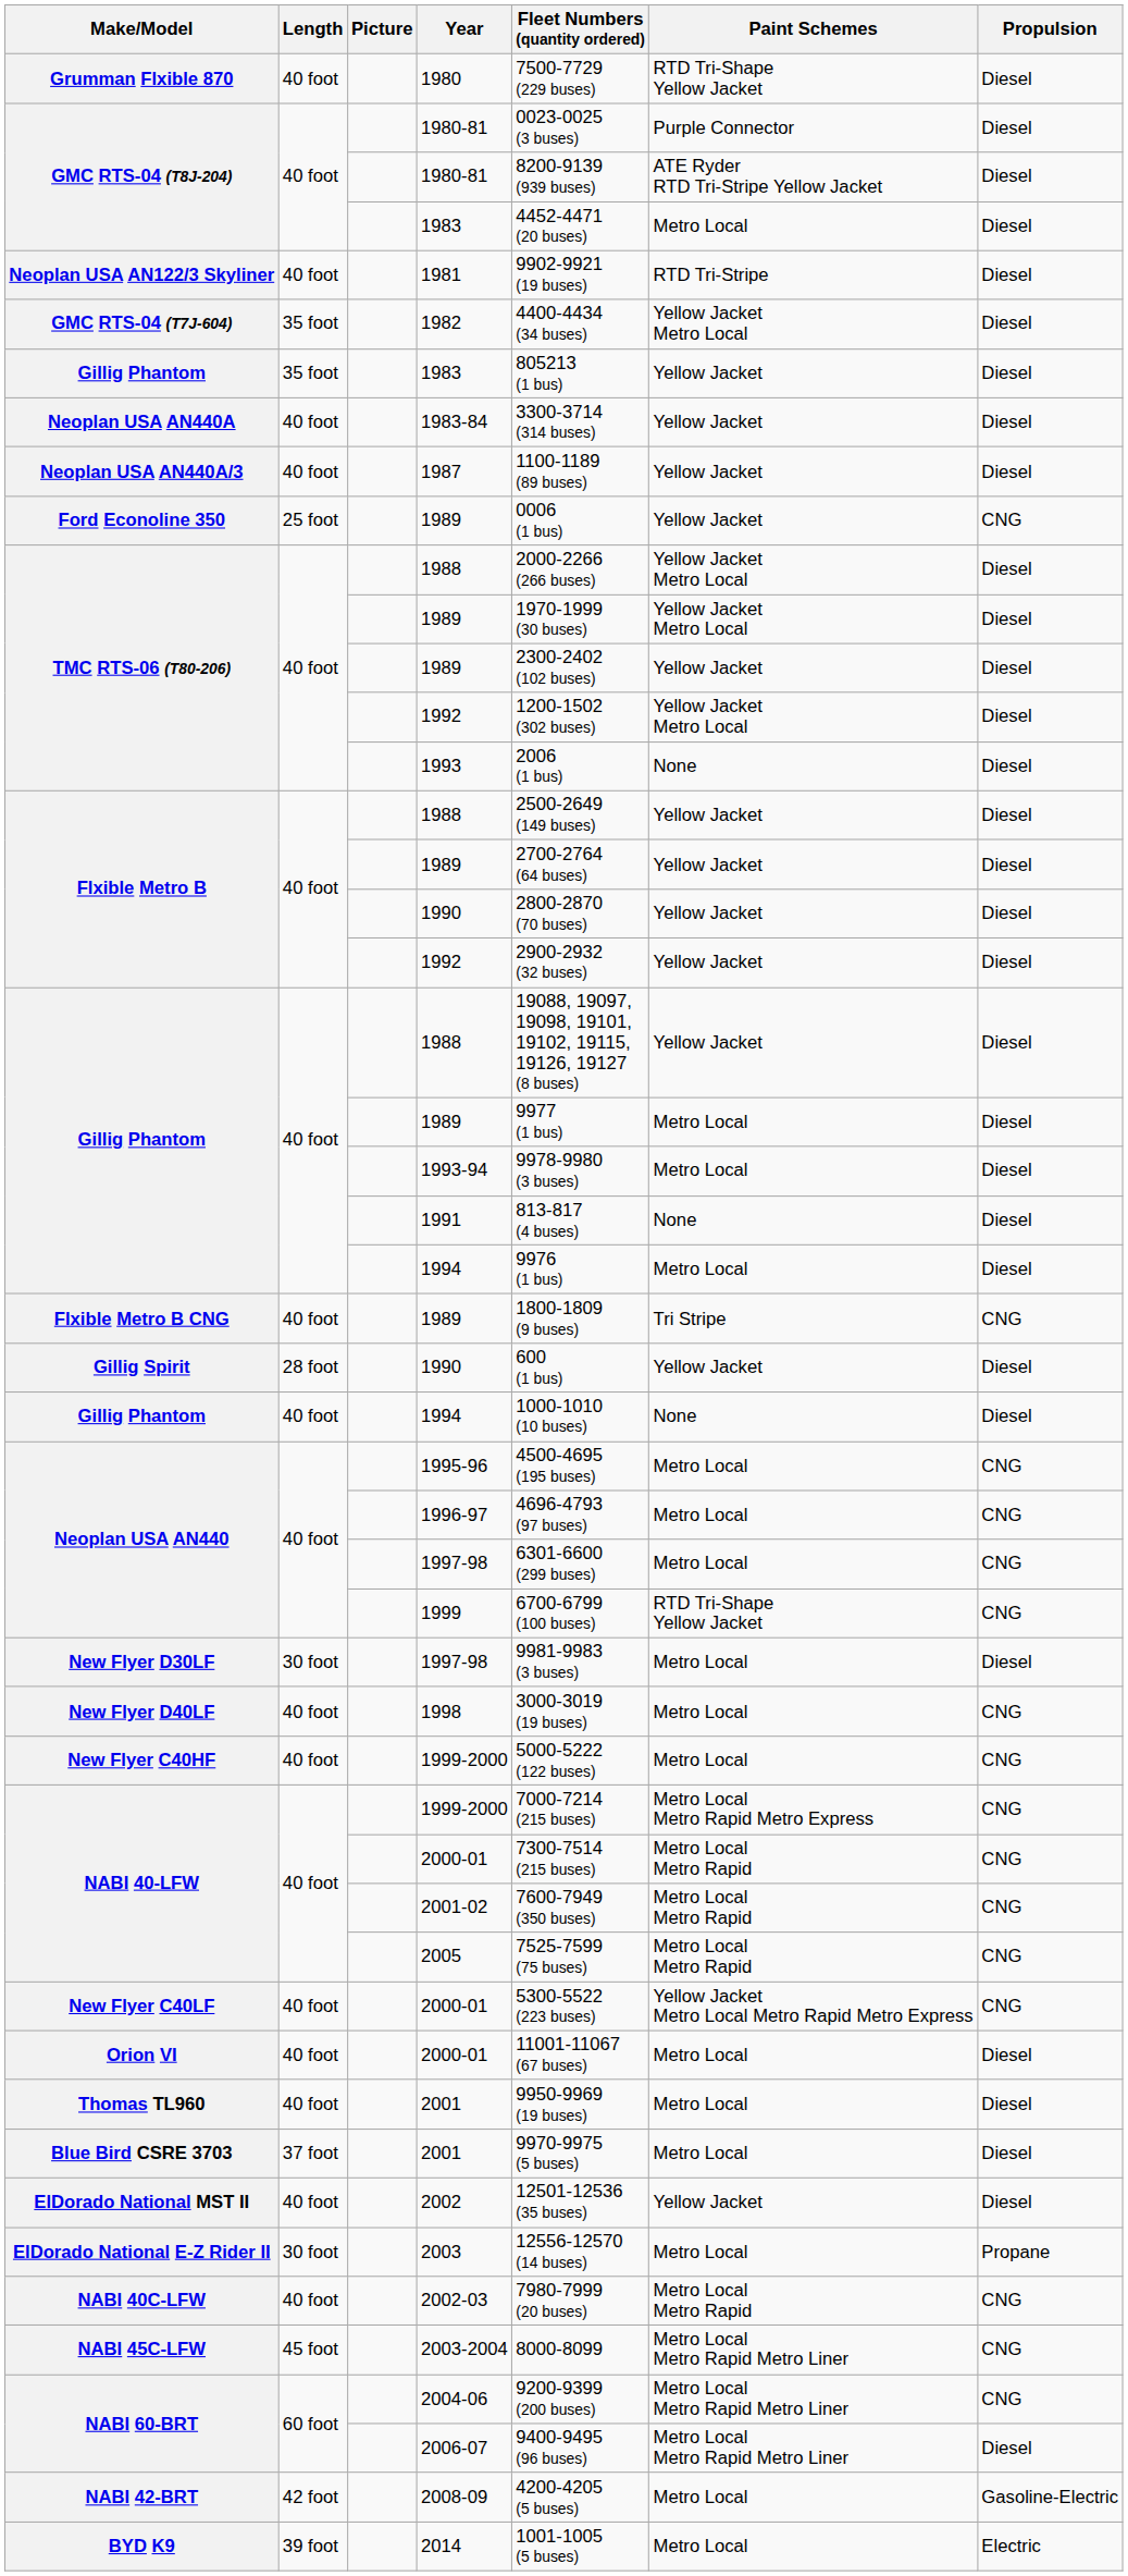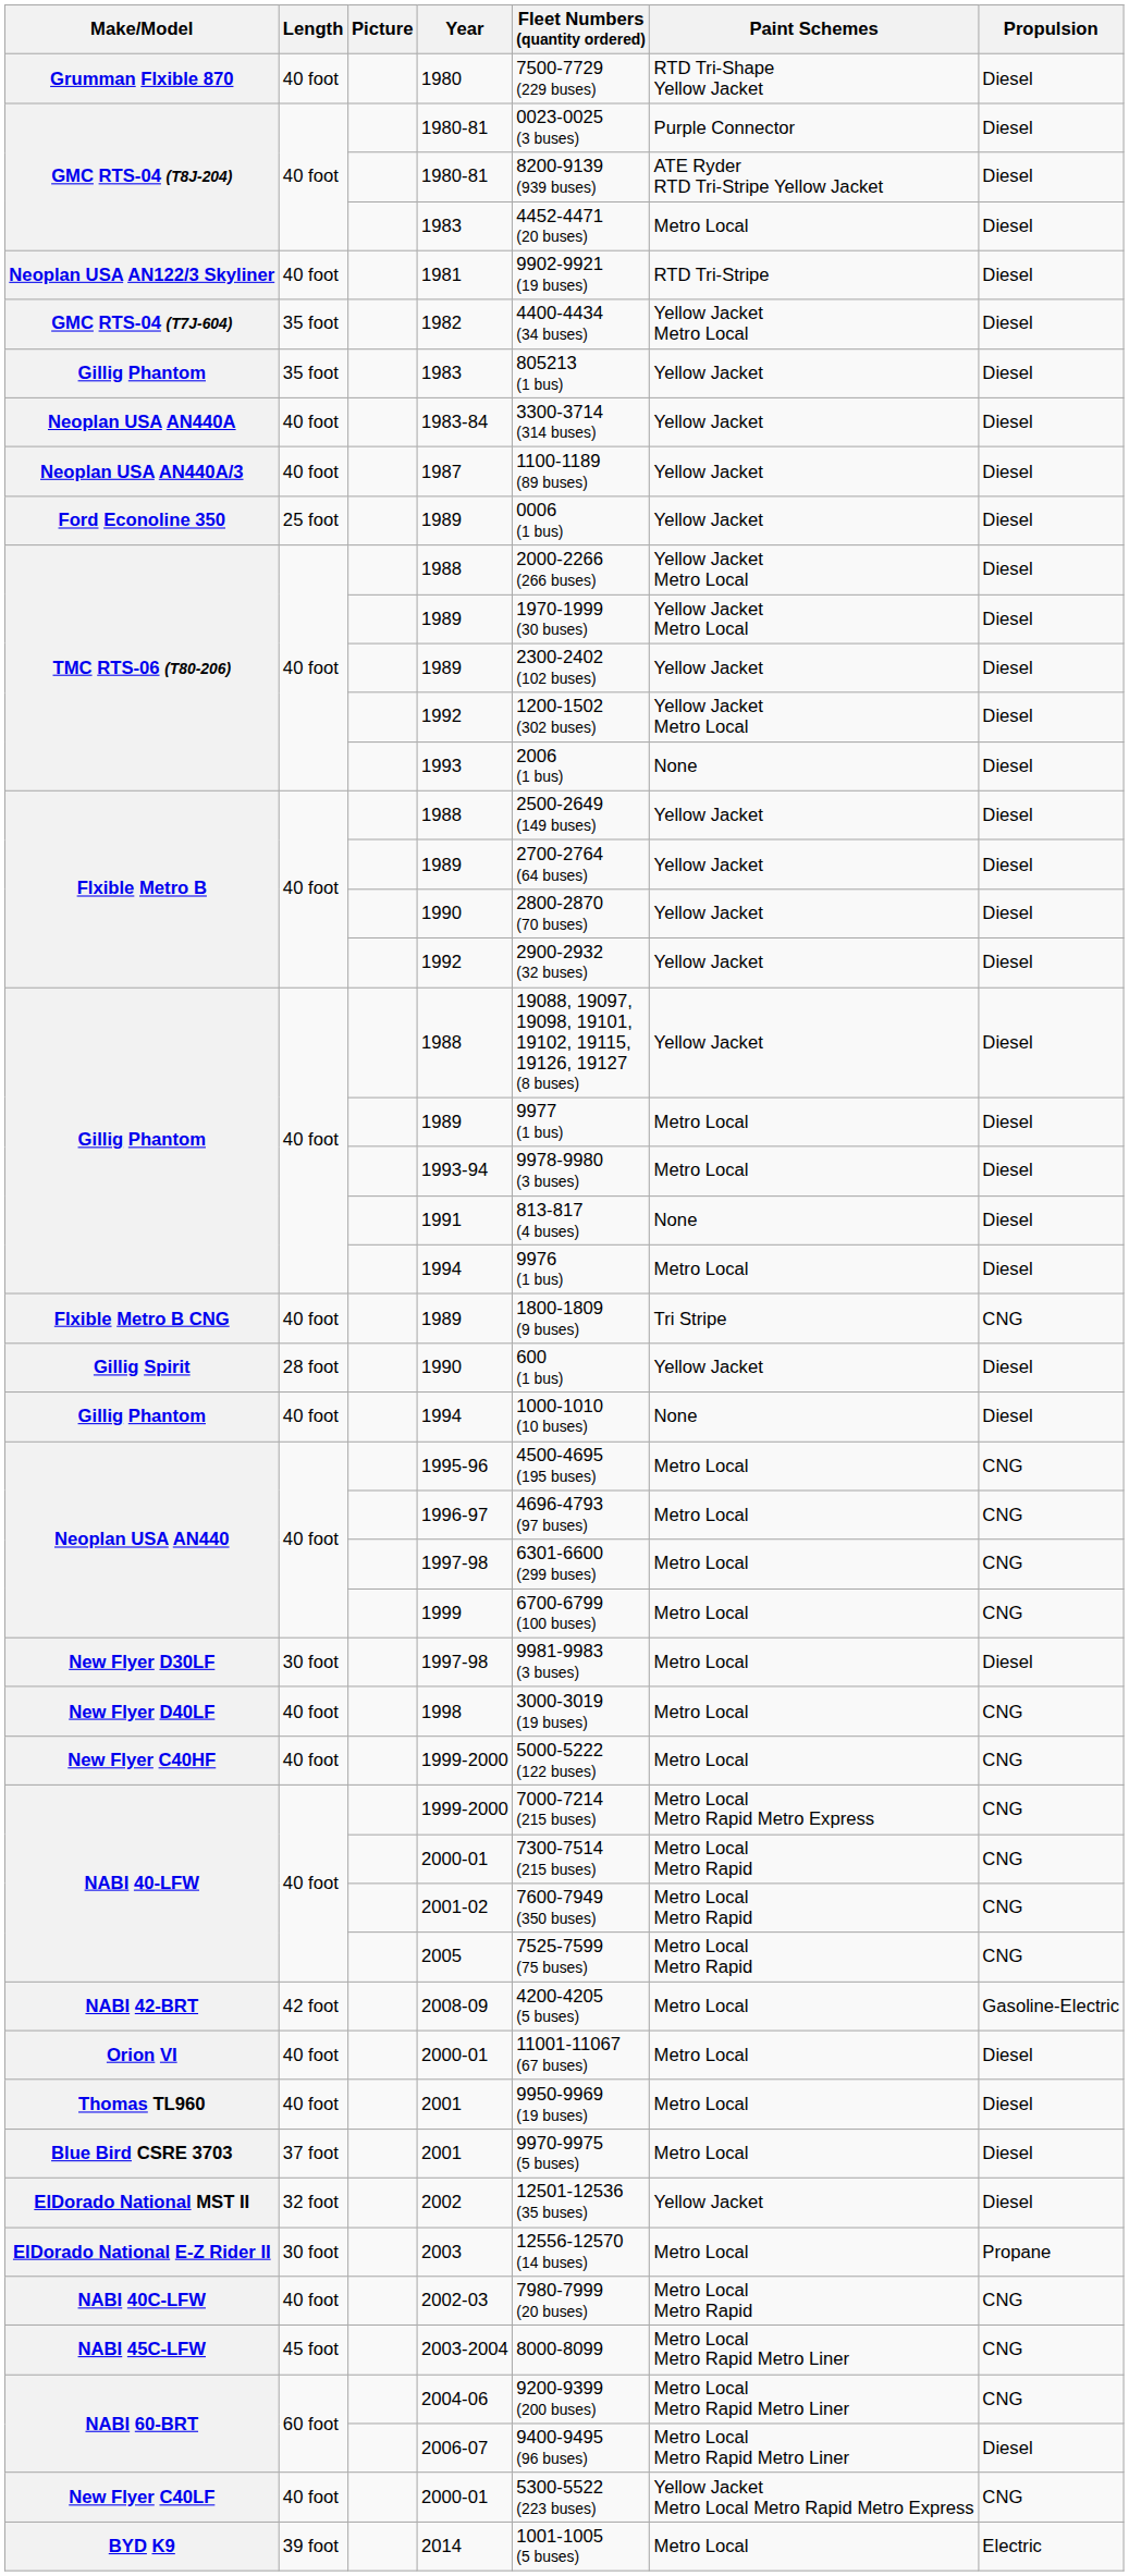Ford Econoline 350 / 1989 | Propulsion: CNG -> Diesel
1999 | Paint Schemes: RTD Tri-Shape Yellow Jacket -> Metro Local
rows swapped: New Flyer C40LF / 2000-01 <-> 2008-09
2002 | Length: 40 foot -> 32 foot
